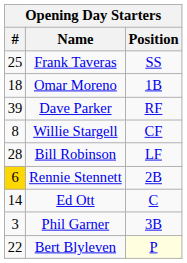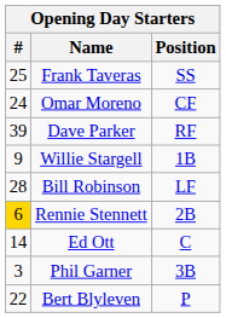Omar Moreno | #: 18 -> 24
Omar Moreno | Position: 1B -> CF
Willie Stargell | #: 8 -> 9
Willie Stargell | Position: CF -> 1B
Bert Blyleven | Position: lightyellow background -> no background
